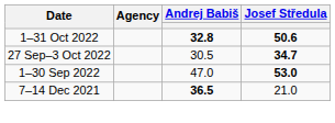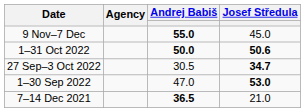+ row: 9 Nov–7 Dec | 55.0 | 45.0
1–31 Oct 2022 | Andrej Babiš: 32.8 -> 50.0
